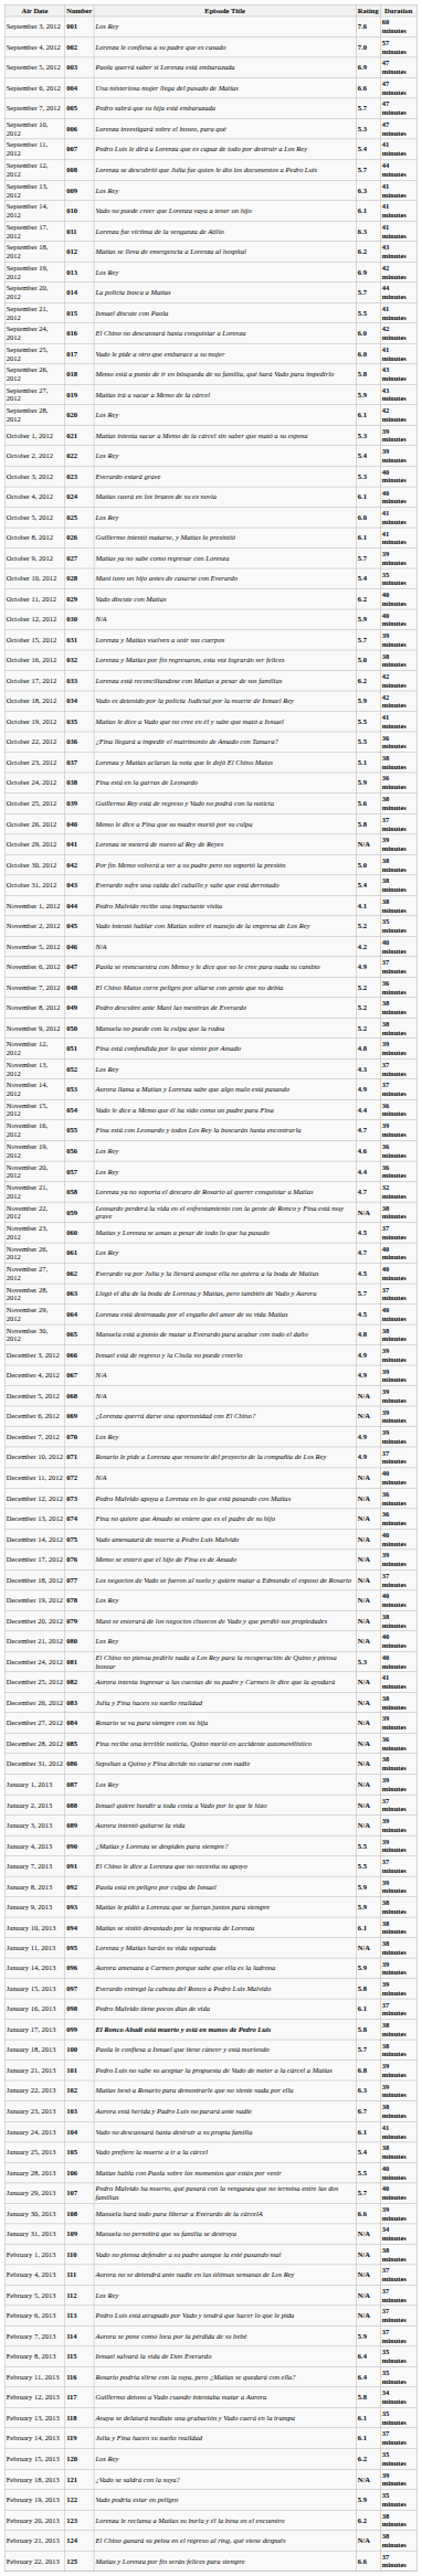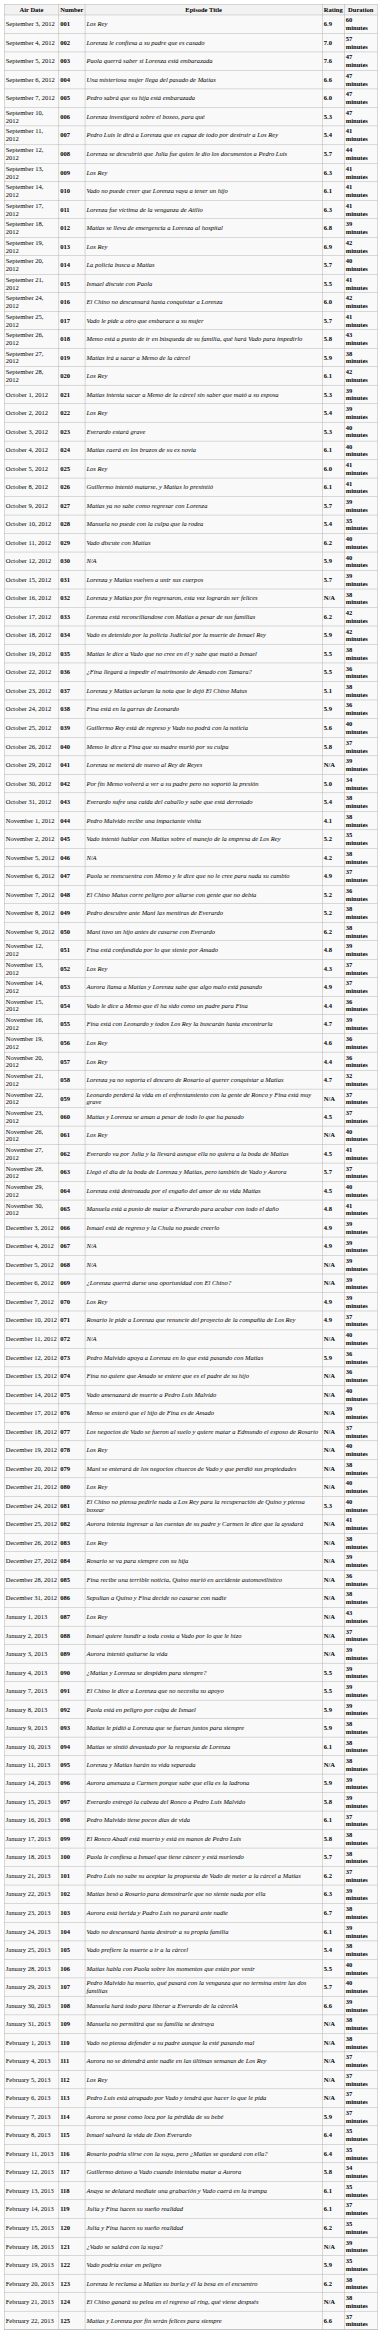September 3, 2012 | Rating: 7.6 -> 6.9
September 5, 2012 | Rating: 6.9 -> 7.6
September 7, 2012 | Rating: 5.7 -> 6.0
September 18, 2012 | Rating: 6.2 -> 6.8
September 18, 2012 | Duration: 43 minutes -> 39 minutes
September 20, 2012 | Duration: 44 minutes -> 40 minutes
September 25, 2012 | Rating: 6.0 -> 5.7
September 27, 2012 | Duration: 43 minutes -> 38 minutes
October 10, 2012 | Episode Title: Mani tuvo un hijo antes de casarse con Everardo -> Manuela no puede con la culpa que la rodea
October 16, 2012 | Rating: 5.0 -> N/A
October 19, 2012 | Duration: 41 minutes -> 38 minutes
October 25, 2012 | Duration: 38 minutes -> 40 minutes
October 30, 2012 | Duration: 38 minutes -> 34 minutes
November 5, 2012 | Duration: 40 minutes -> 38 minutes
November 9, 2012 | Episode Title: Manuela no puede con la culpa que la rodea -> Mani tuvo un hijo antes de casarse con Everardo
November 9, 2012 | Rating: 5.2 -> 6.2
November 22, 2012 | Duration: 38 minutes -> 37 minutes
November 26, 2012 | Rating: 4.7 -> N/A
November 27, 2012 | Duration: 40 minutes -> 41 minutes
November 30, 2012 | Duration: 38 minutes -> 41 minutes
December 12, 2012 | Rating: N/A -> 5.9
December 26, 2012 | Episode Title: Julia y Fina hacen su sueño realidad -> Los Rey
January 1, 2013 | Duration: 39 minutes -> 43 minutes
January 7, 2013 | Duration: 37 minutes -> 39 minutes
January 17, 2013 | Episode Title: bold -> normal
January 21, 2013 | Rating: 6.8 -> 6.2
January 21, 2013 | Duration: 39 minutes -> 37 minutes
January 24, 2013 | Duration: 41 minutes -> 39 minutes
January 31, 2013 | Duration: 34 minutes -> 38 minutes
February 15, 2013 | Episode Title: Los Rey -> Julia y Fina hacen su sueño realidad
